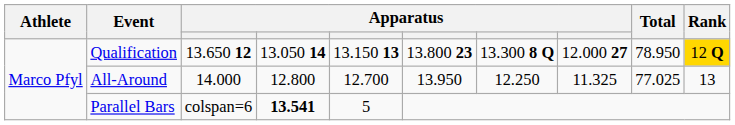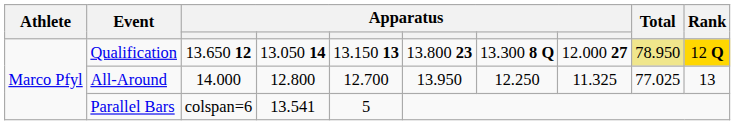Qualification | Total: no background -> khaki background
Parallel Bars | column 4: bold -> normal
